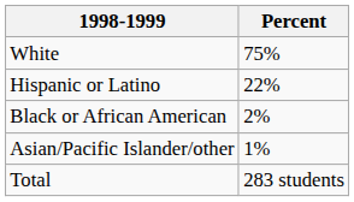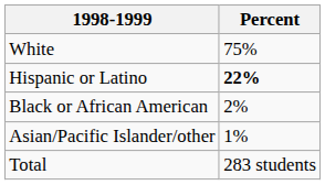Hispanic or Latino | Percent: normal -> bold
